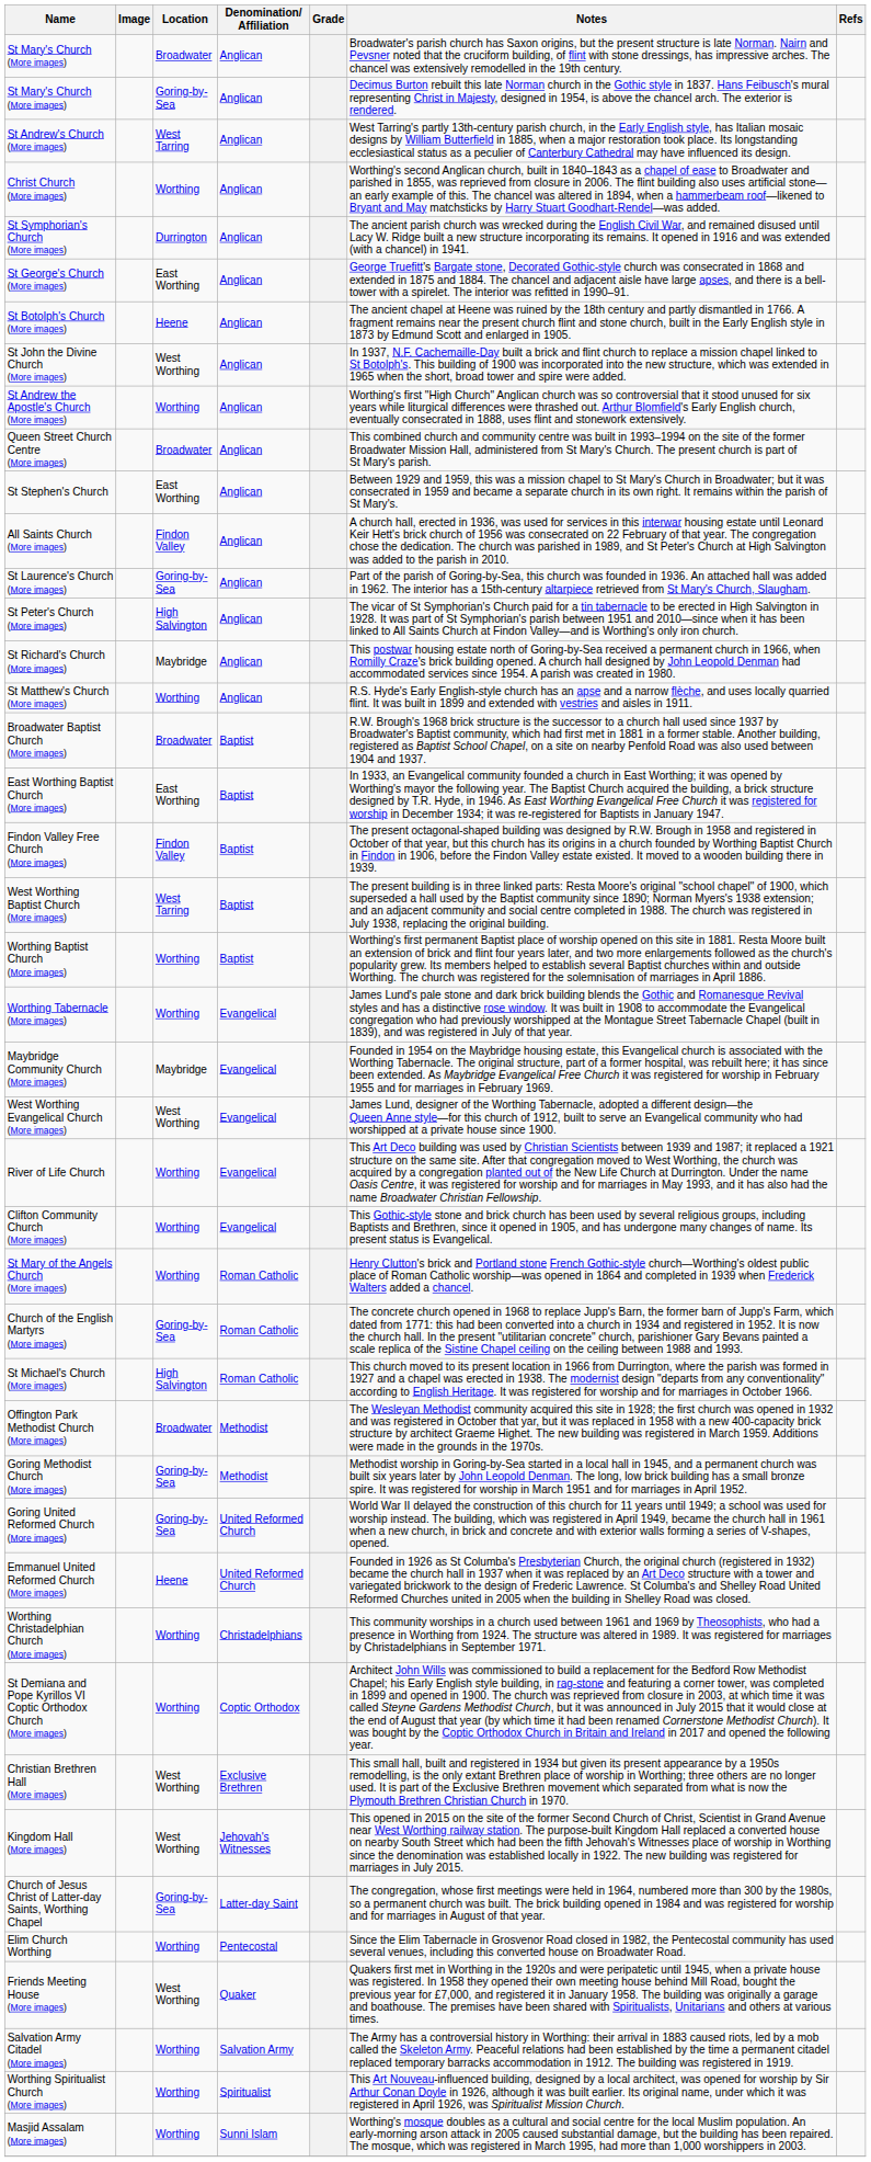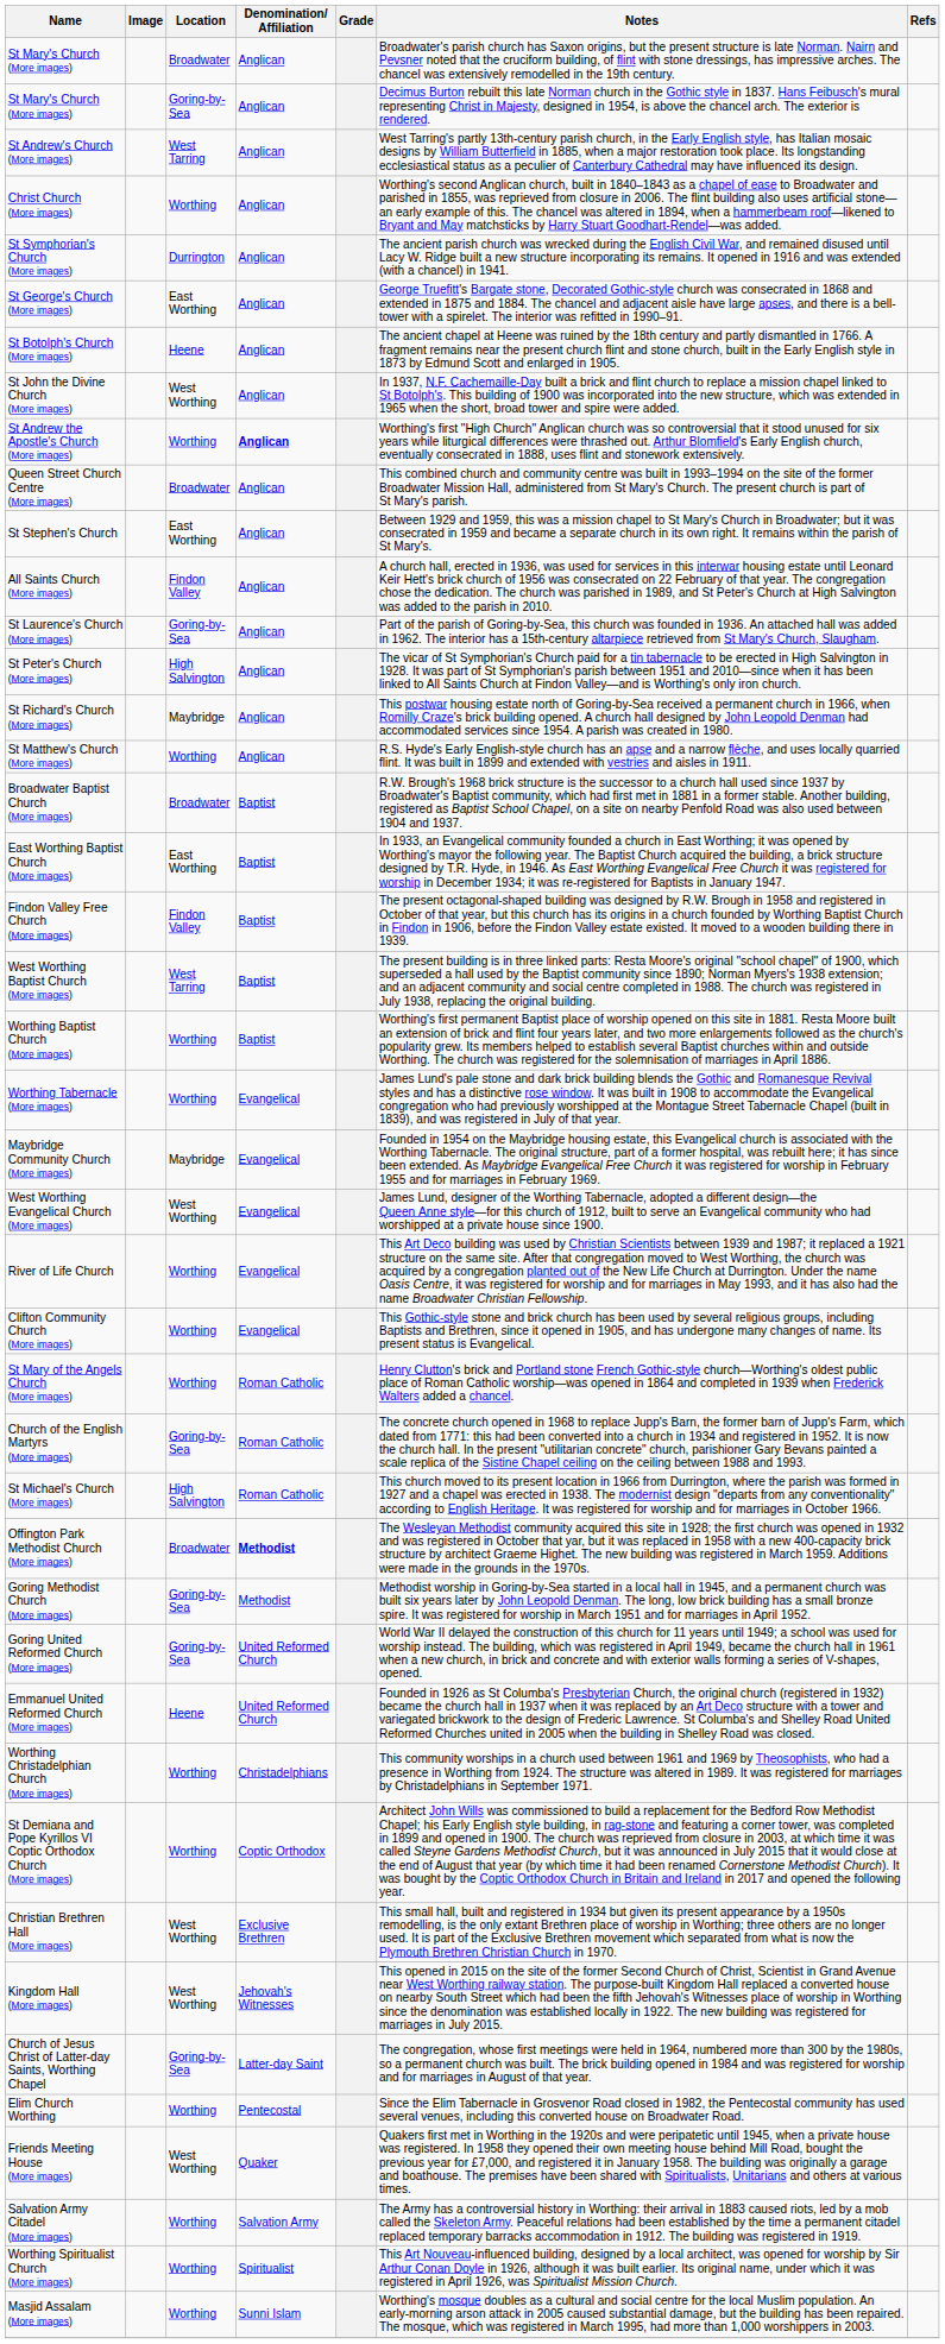St Andrew the Apostle's Church (More images) | Denomination/ Affiliation: normal -> bold
Offington Park Methodist Church (More images) | Denomination/ Affiliation: normal -> bold
